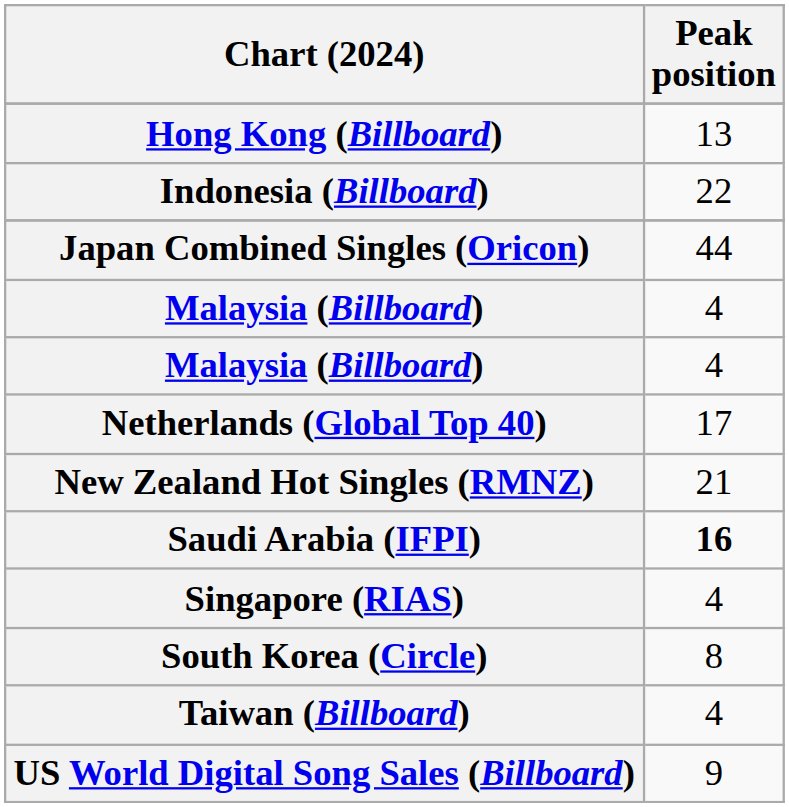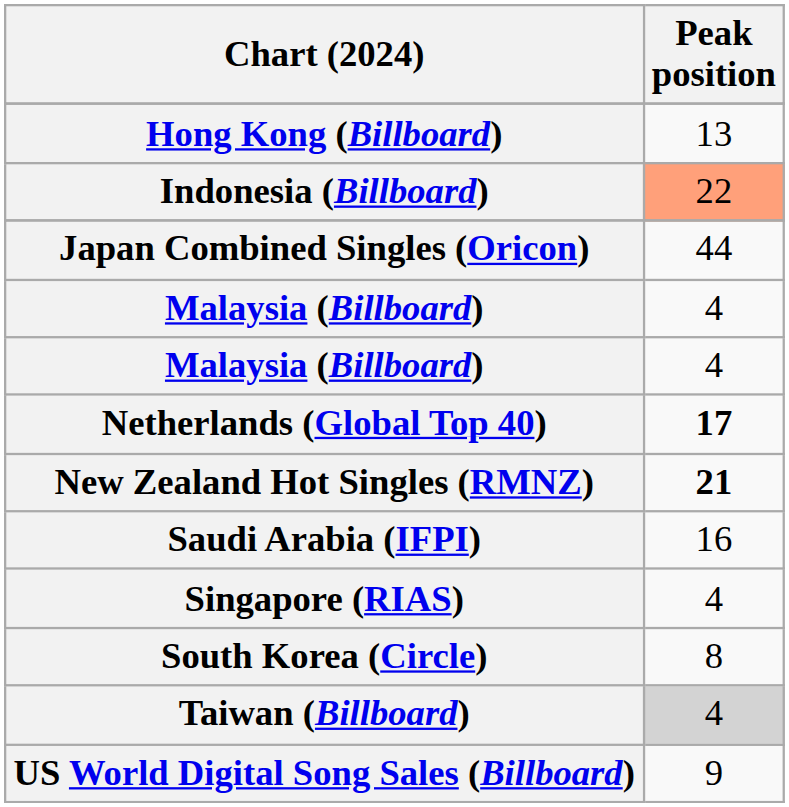row 3 | Peak position: no background -> lightsalmon background
row 7 | Peak position: normal -> bold
row 8 | Peak position: normal -> bold
row 9 | Peak position: bold -> normal
row 12 | Peak position: no background -> lightgrey background
